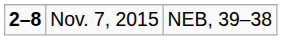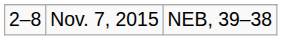Nov. 7, 2015 | column 1: bold -> normal
